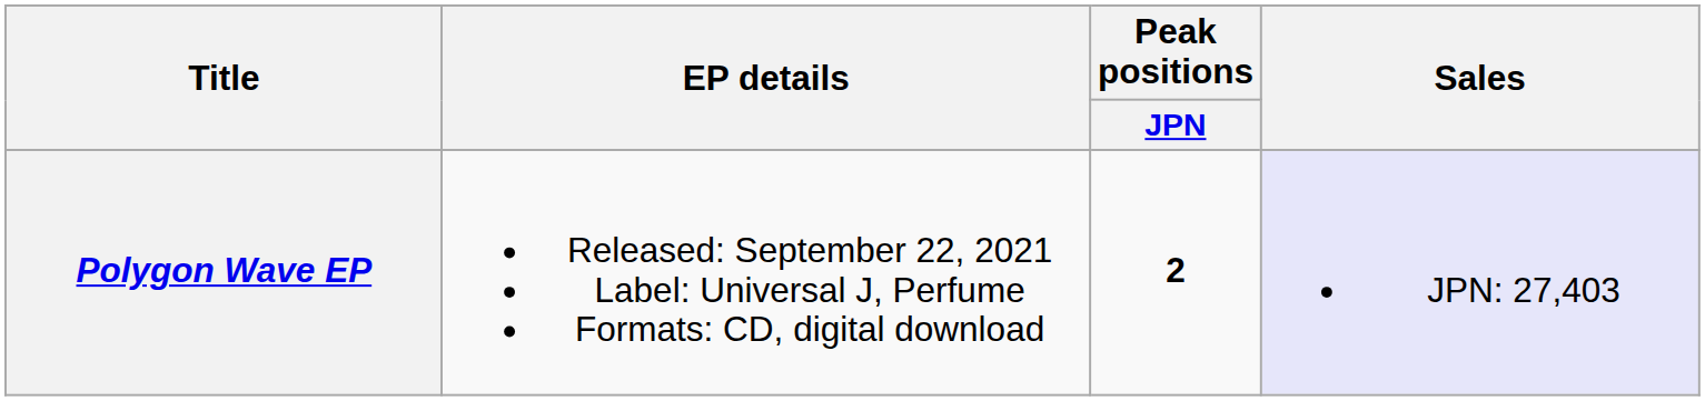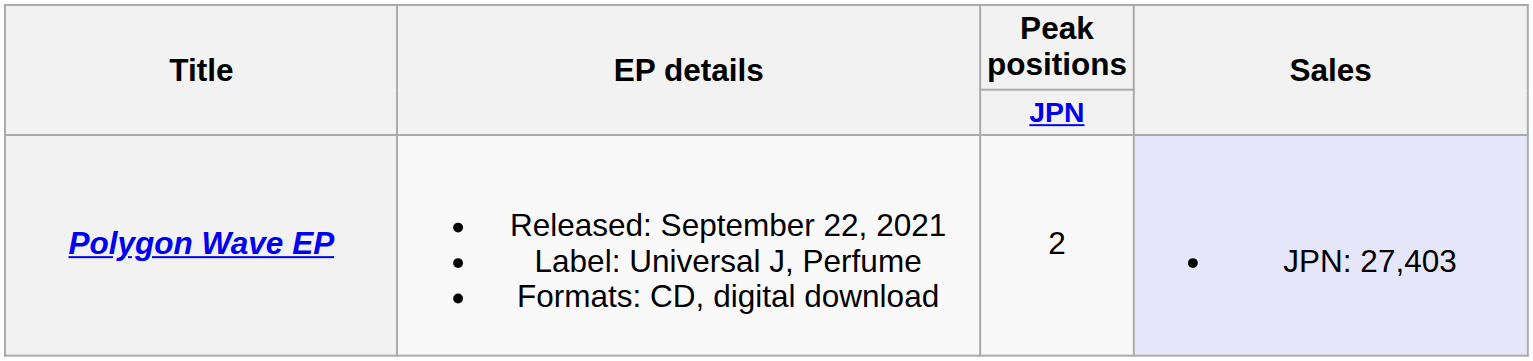Polygon Wave EP | Peak positions / JPN: bold -> normal
